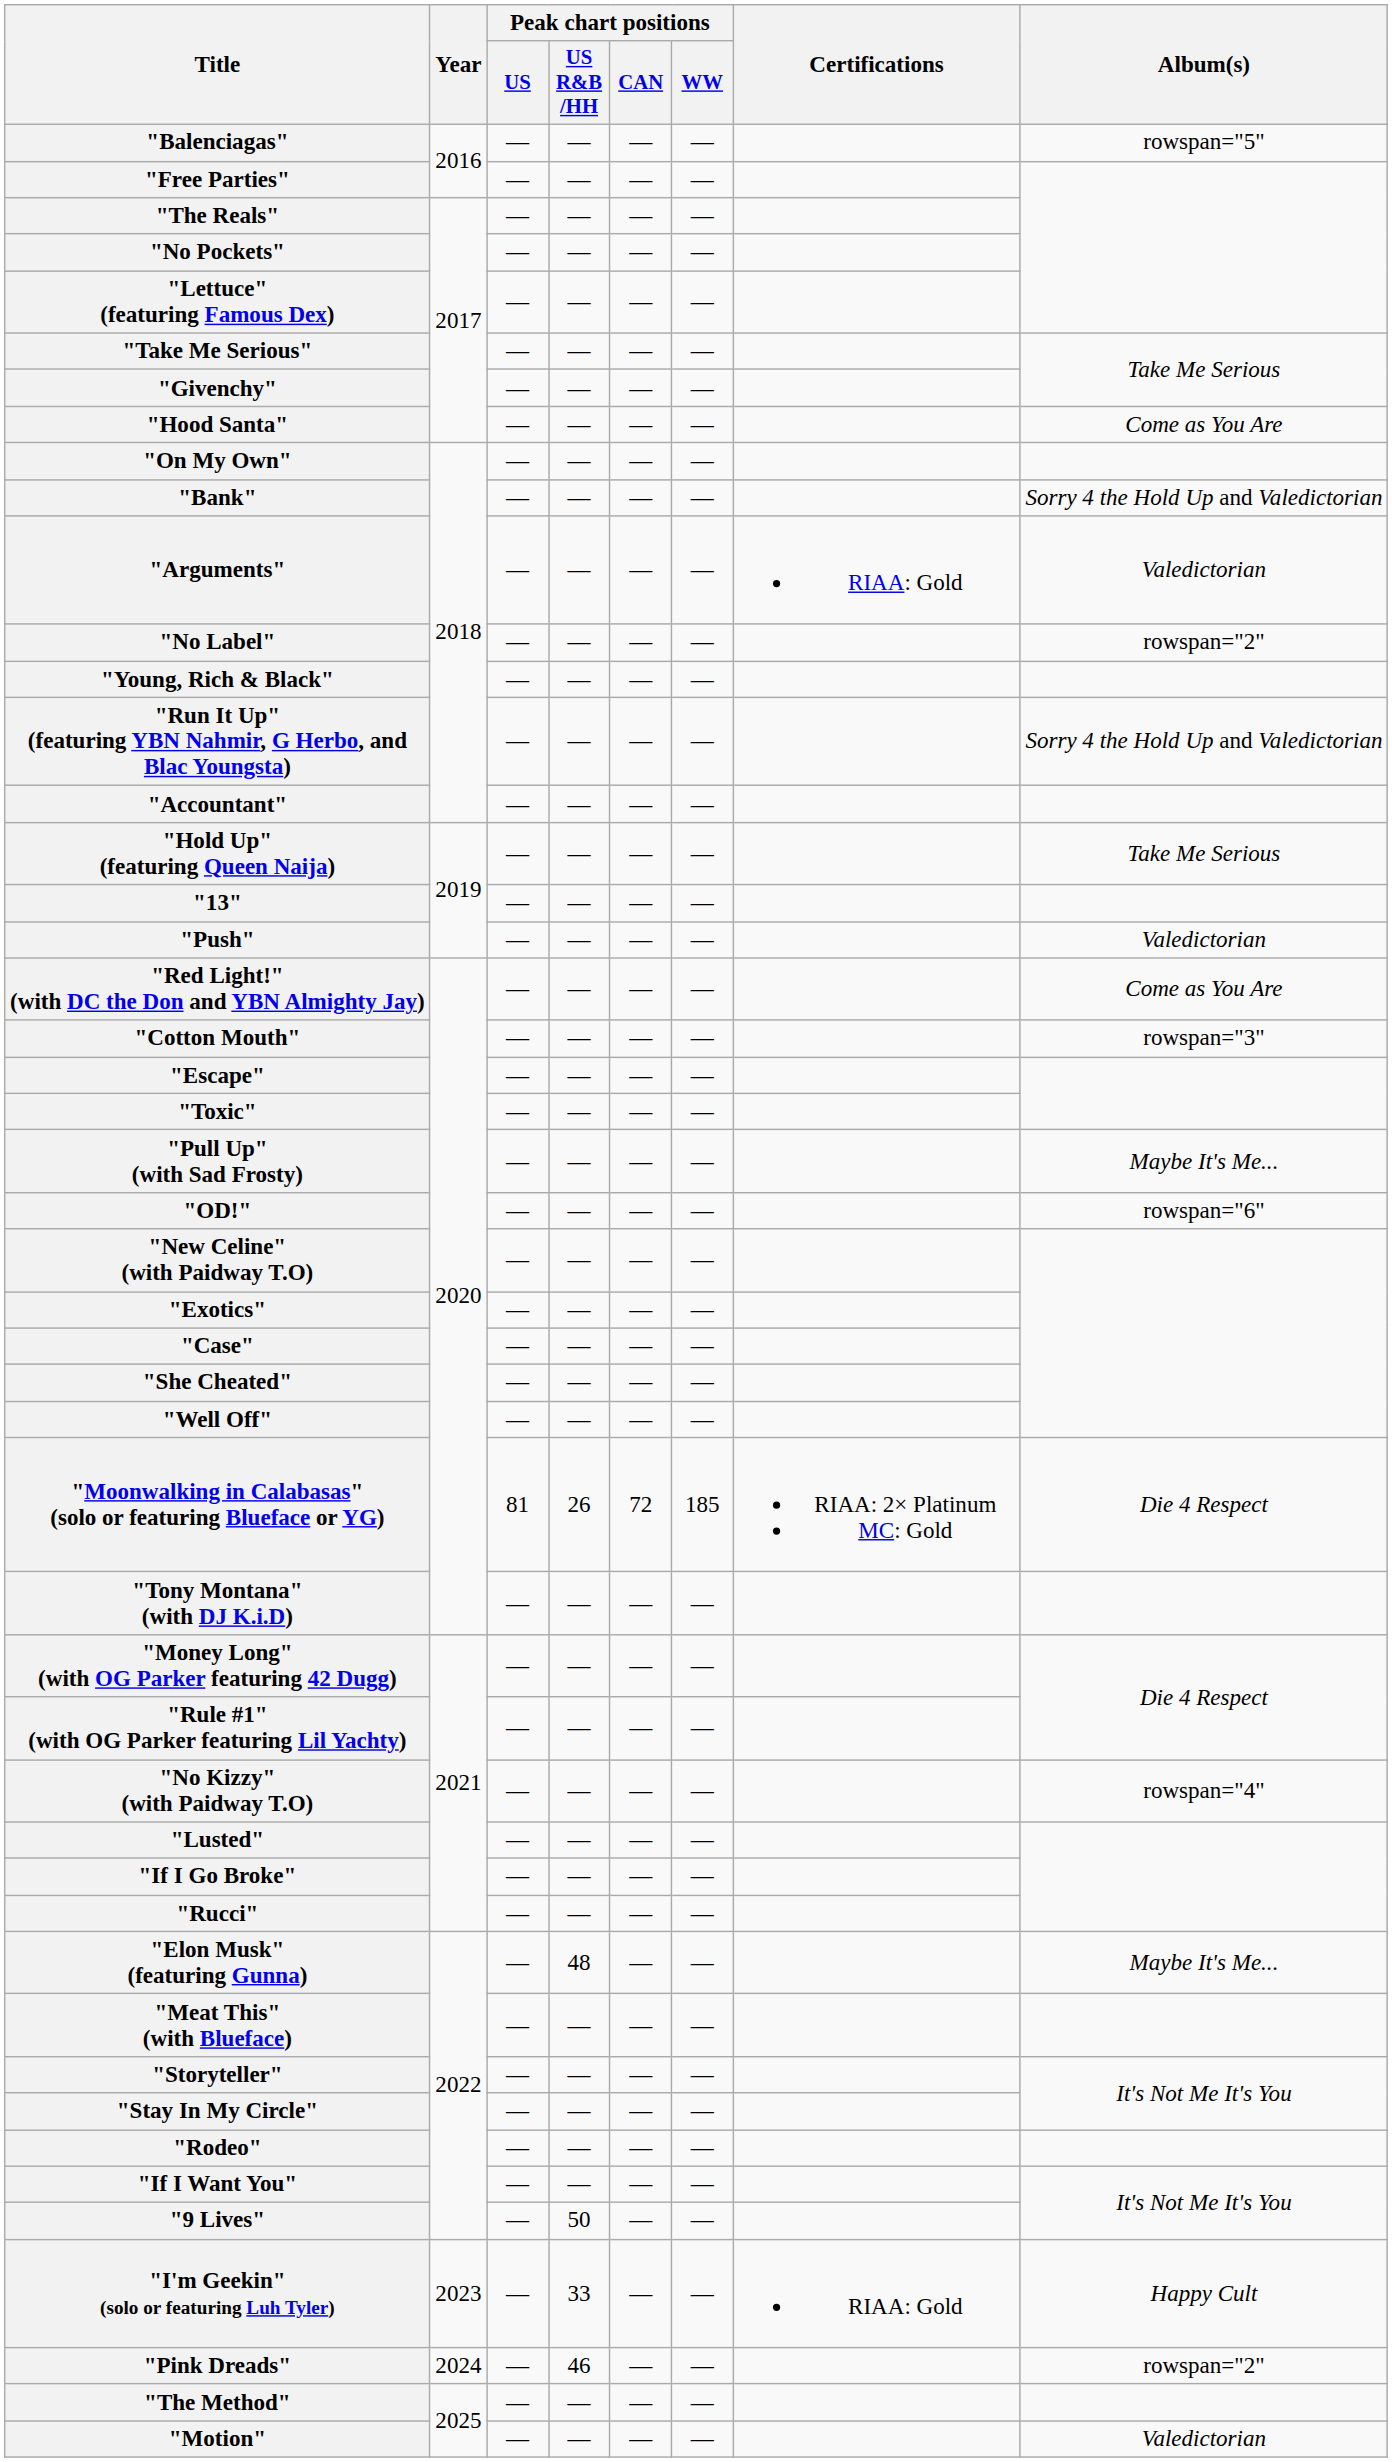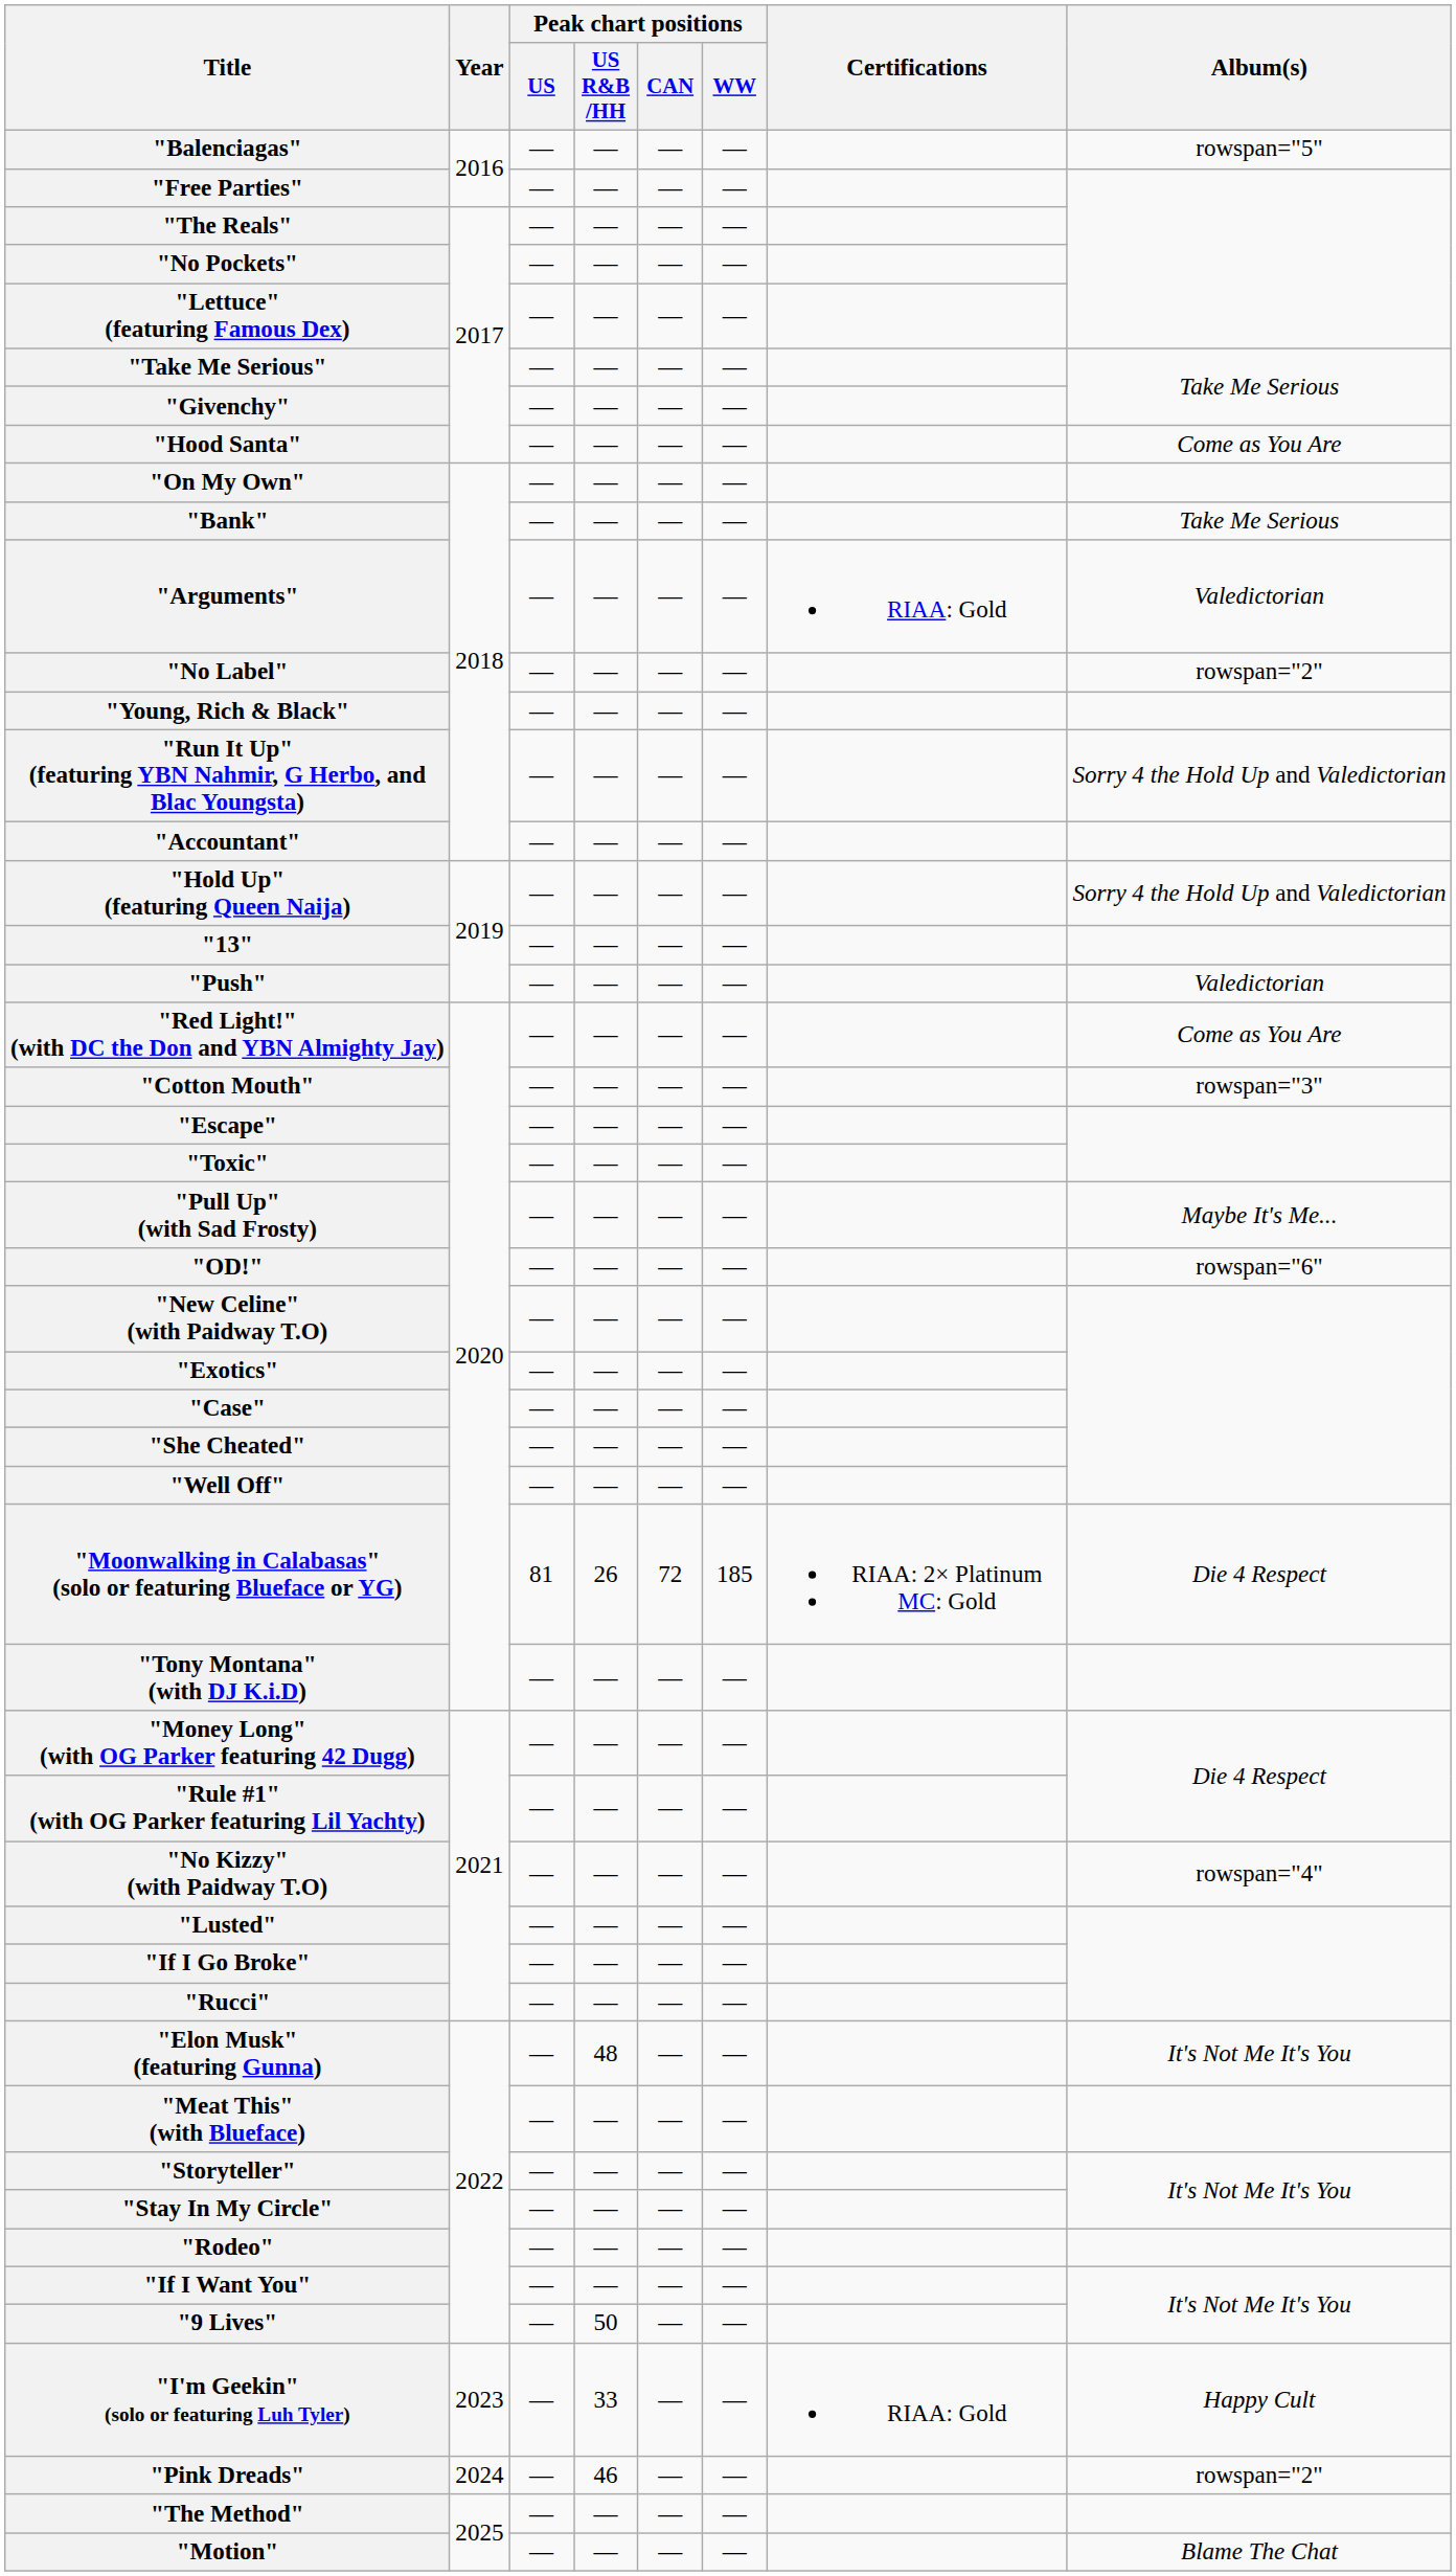"Bank" | Album(s): Sorry 4 the Hold Up and Valedictorian -> Take Me Serious
"Hold Up" (featuring Queen Naija) | Album(s): Take Me Serious -> Sorry 4 the Hold Up and Valedictorian
"Elon Musk" (featuring Gunna) | Album(s): Maybe It's Me... -> It's Not Me It's You
"Motion" | Album(s): Valedictorian -> Blame The Chat
